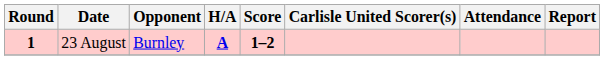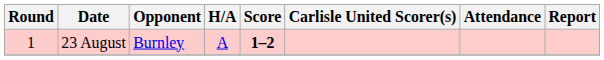23 August | Round: bold -> normal
23 August | H/A: bold -> normal
